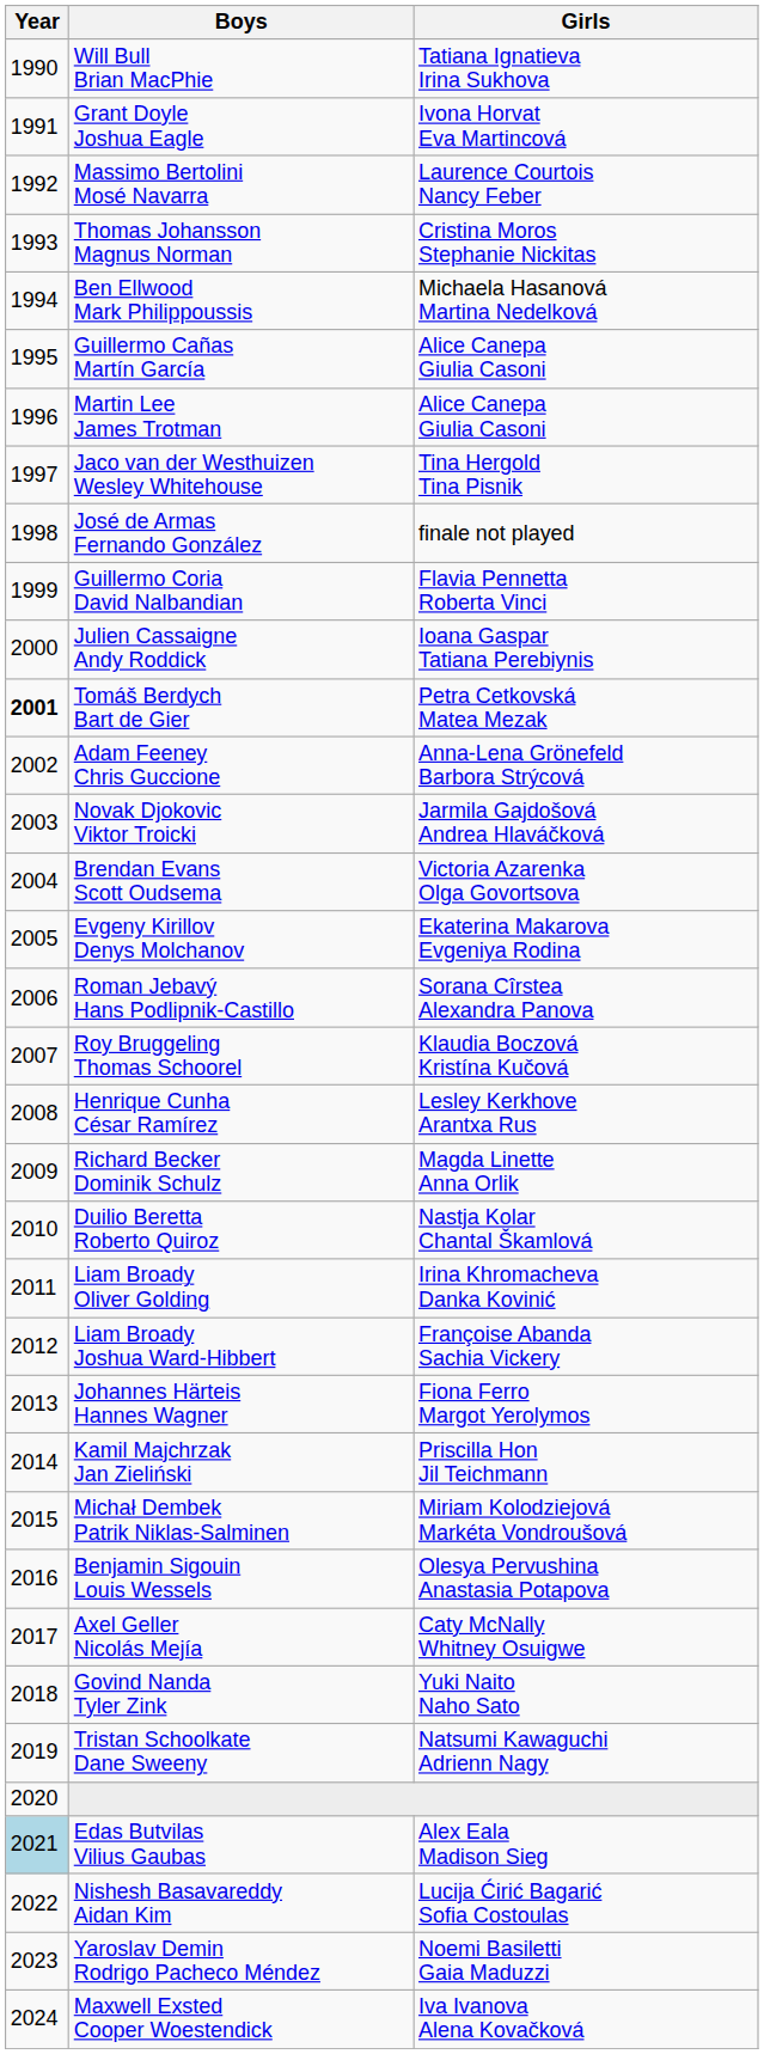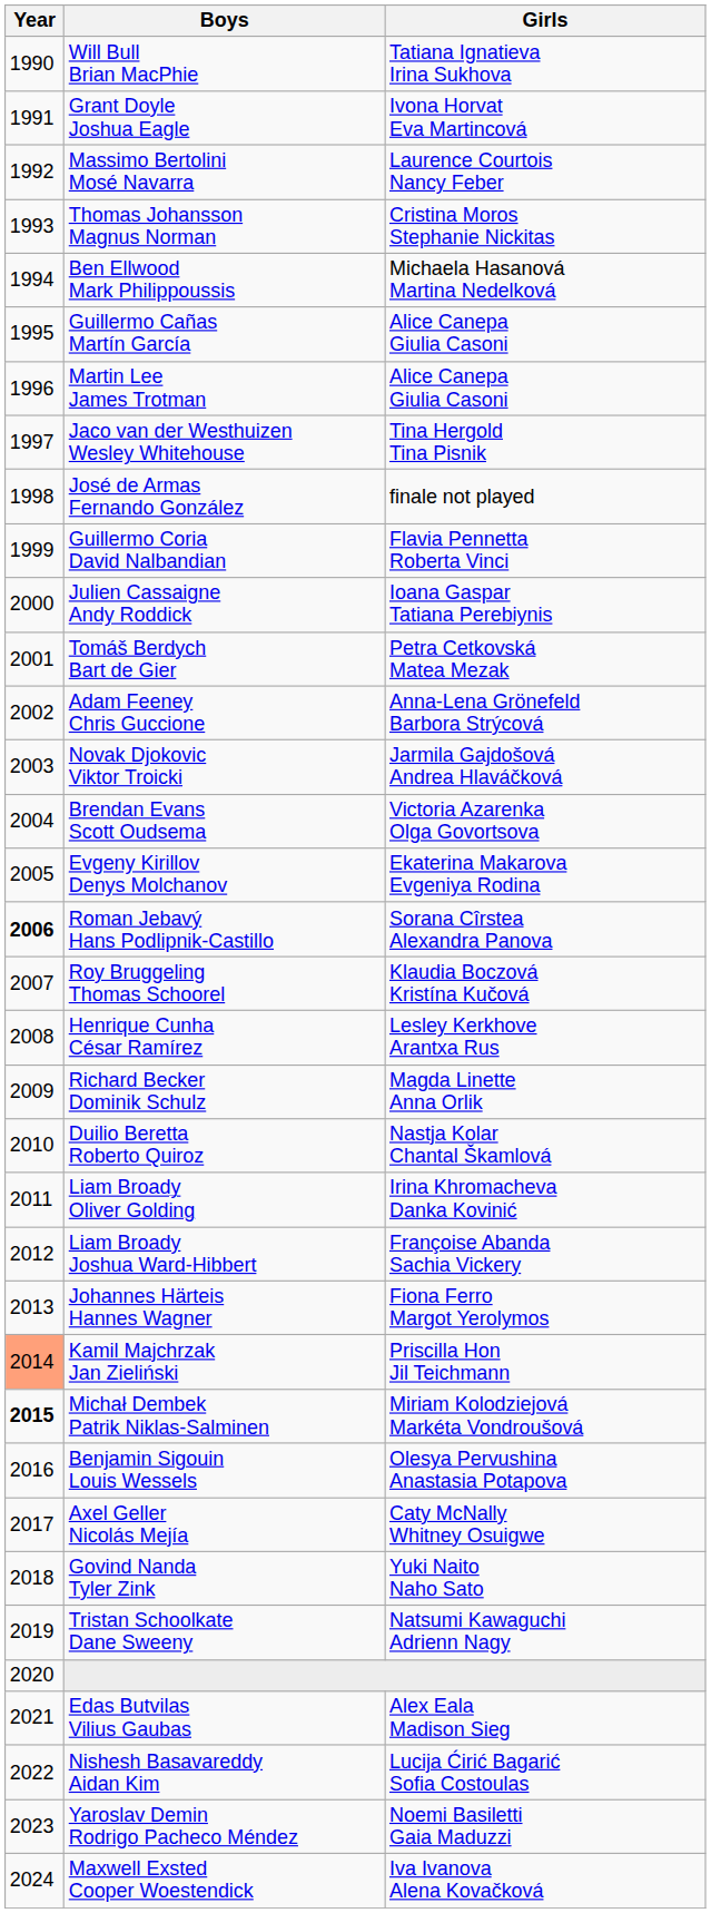Tomáš Berdych Bart de Gier | Year: bold -> normal
Roman Jebavý Hans Podlipnik-Castillo | Year: normal -> bold
Kamil Majchrzak Jan Zieliński | Year: no background -> lightsalmon background
Michał Dembek Patrik Niklas-Salminen | Year: normal -> bold
Edas Butvilas Vilius Gaubas | Year: lightblue background -> no background
